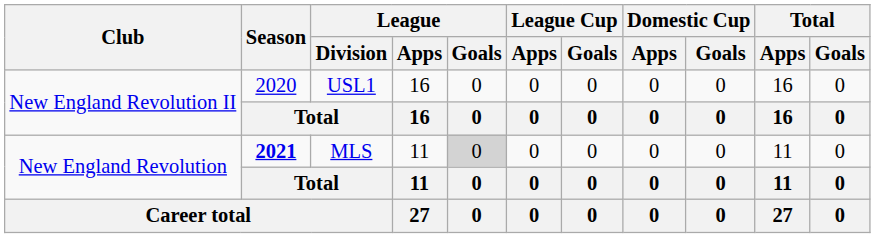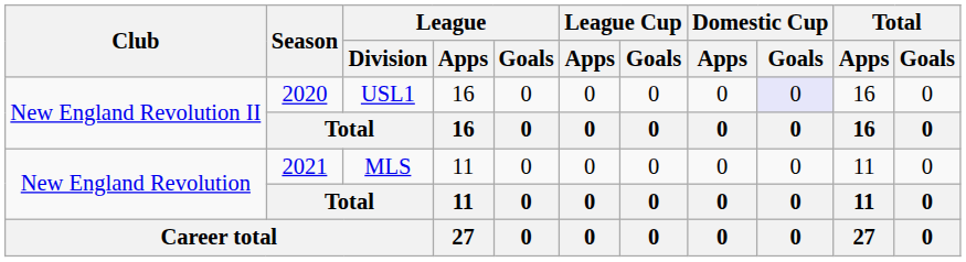New England Revolution II / USL1 | Domestic Cup / Goals: no background -> lavender background
New England Revolution / MLS | Season: bold -> normal
New England Revolution / MLS | League / Goals: lightgrey background -> no background
